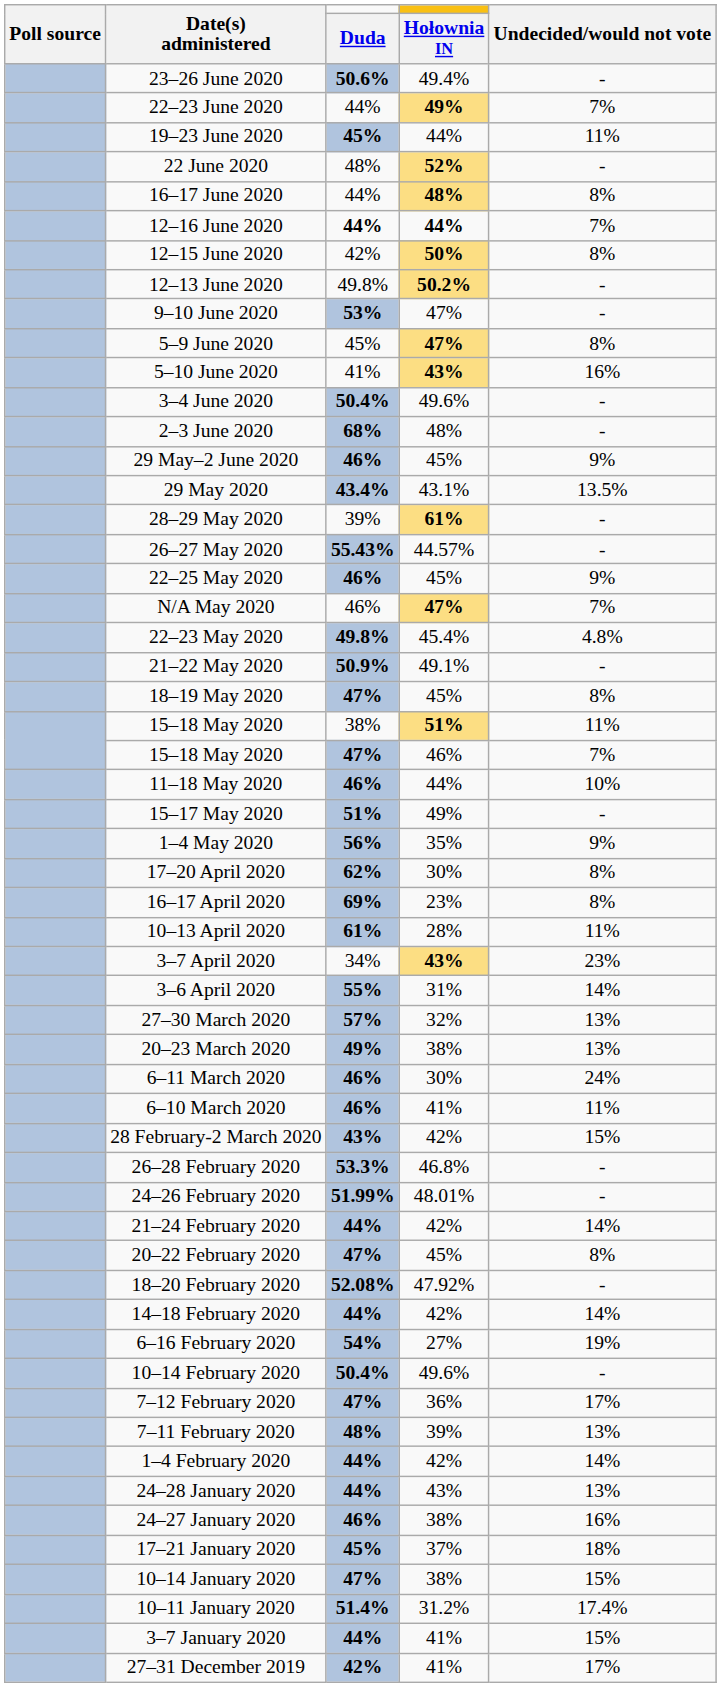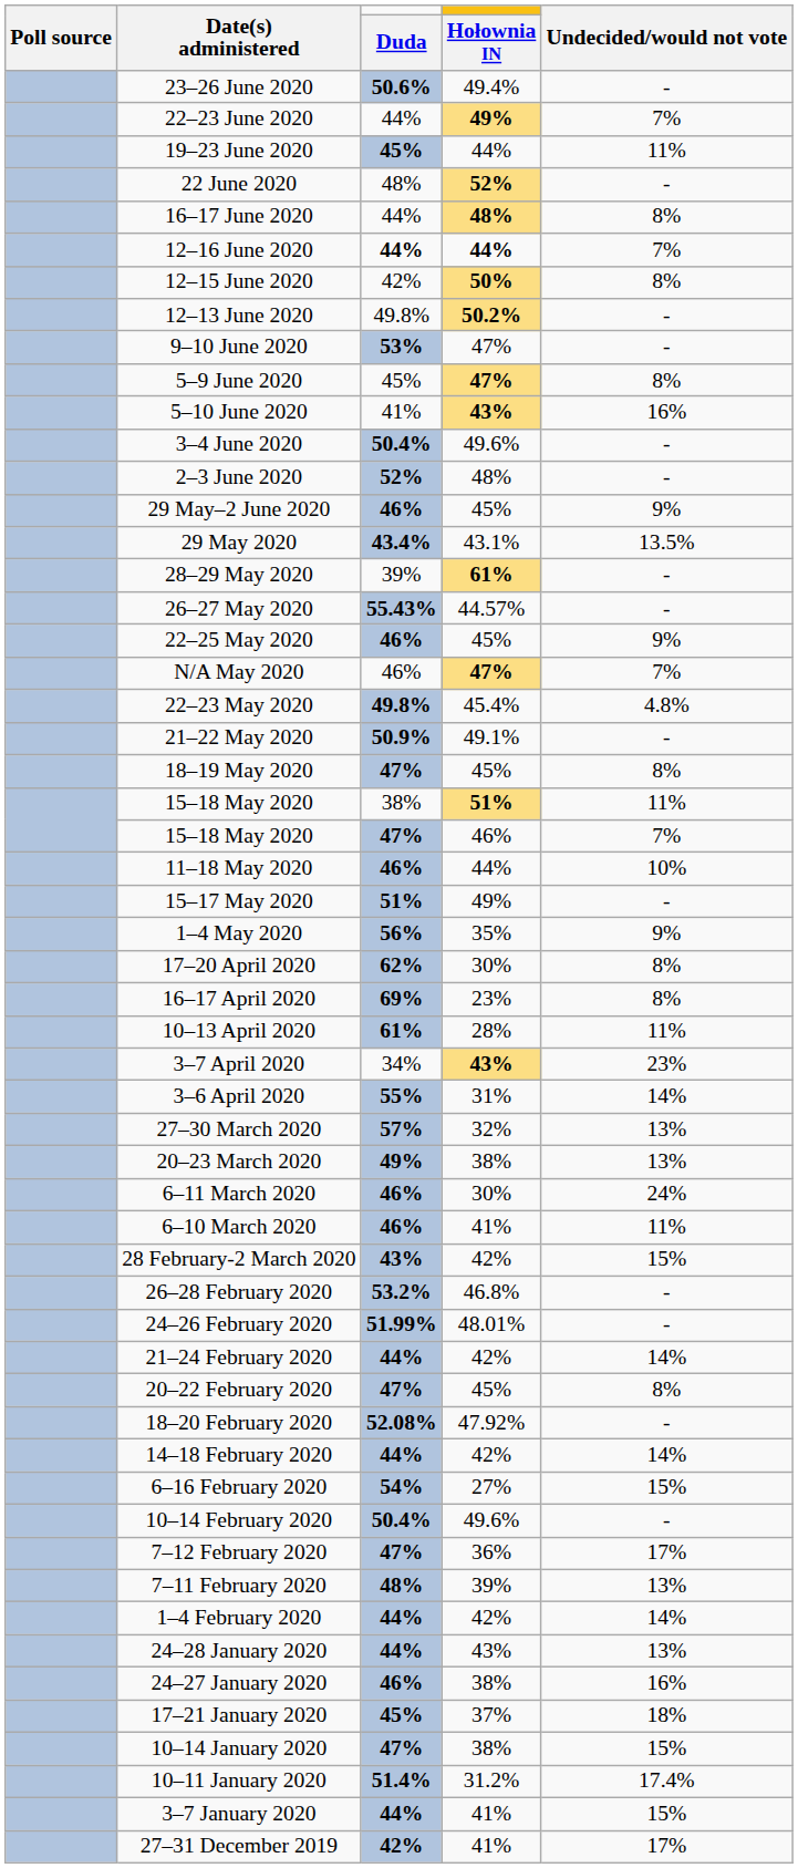2–3 June 2020 | Duda: 68% -> 52%
26–28 February 2020 | Duda: 53.3% -> 53.2%
6–16 February 2020 | Undecided/would not vote: 19% -> 15%
